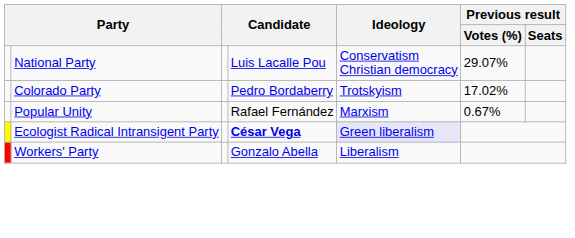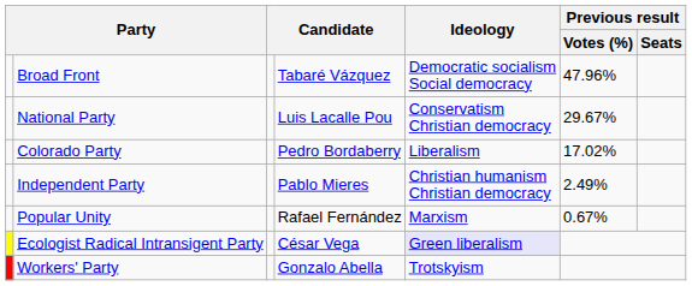+ row: Broad Front | Tabaré Vázquez | Democratic socialism Social democracy | 47.96%
National Party | Previous result / Votes (%): 29.07% -> 29.67%
Colorado Party | Ideology: Trotskyism -> Liberalism
+ row: Independent Party | Pablo Mieres | Christian humanism Christian democracy | 2.49%
Ecologist Radical Intransigent Party | column 4: bold -> normal
Workers' Party | Ideology: Liberalism -> Trotskyism
